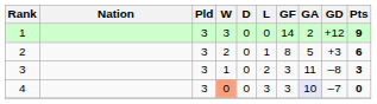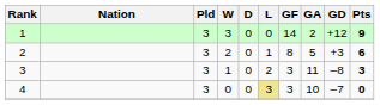4 | W: lightsalmon background -> no background
4 | L: no background -> khaki background
4 | GA: lavender background -> no background
